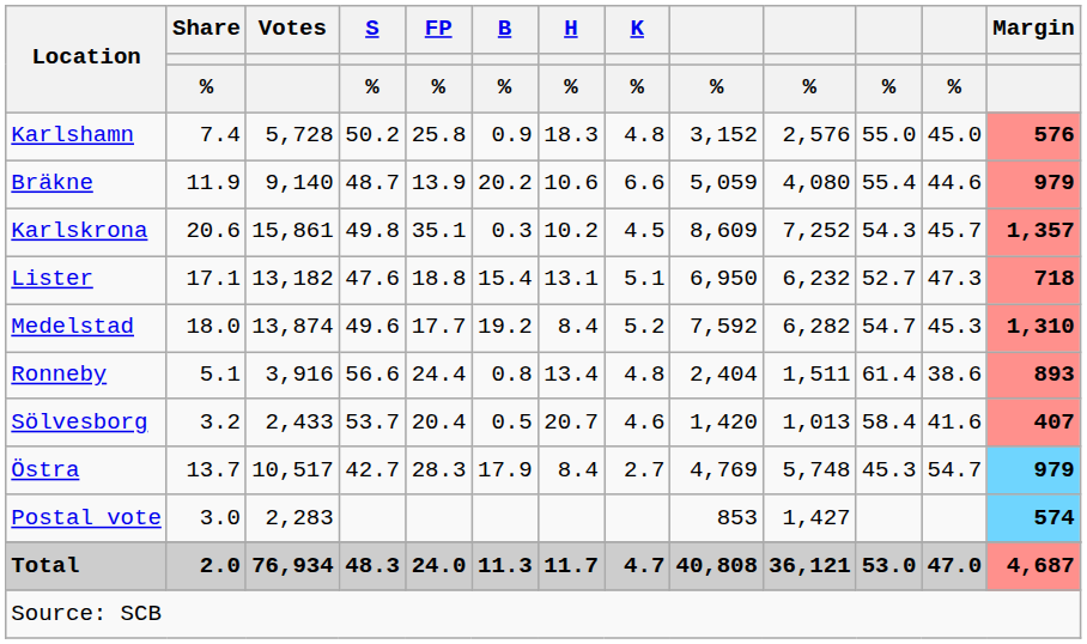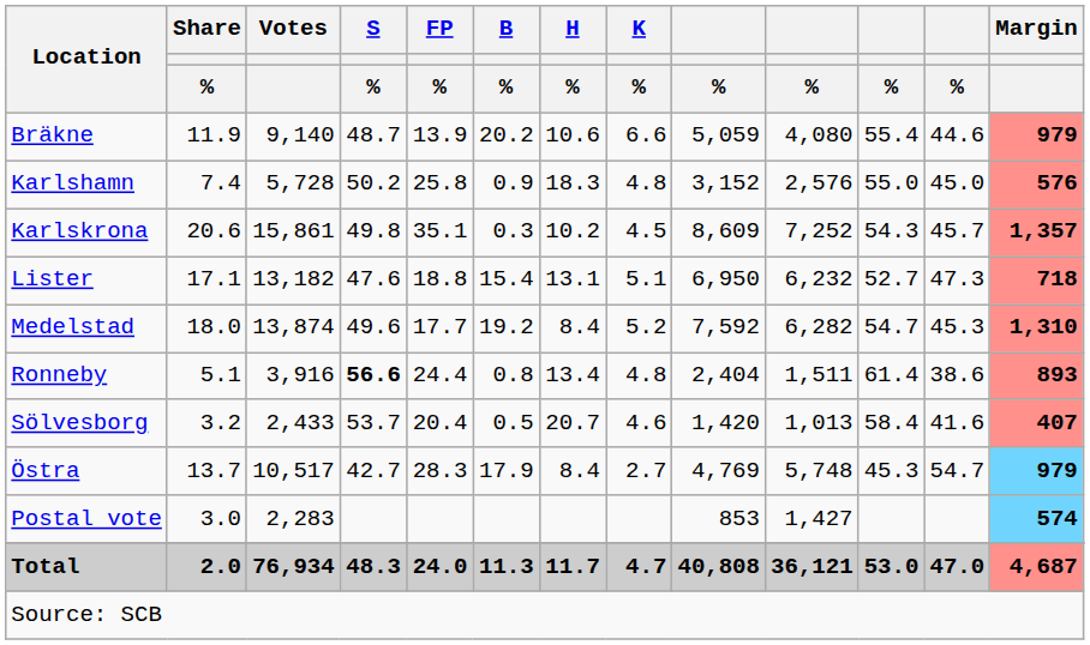rows swapped: Bräkne <-> Karlshamn
Ronneby | S / %: normal -> bold
